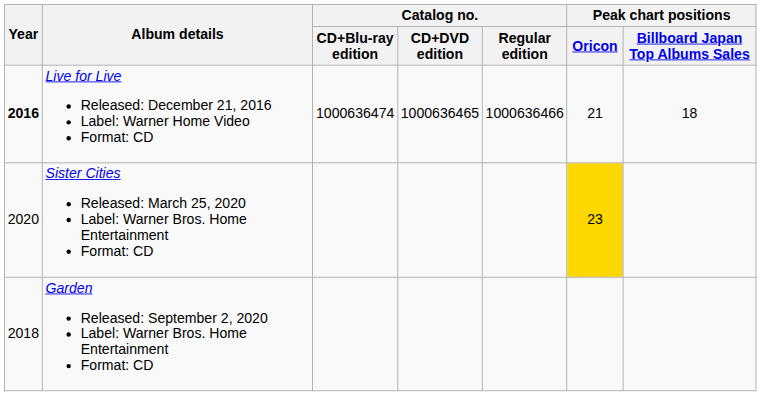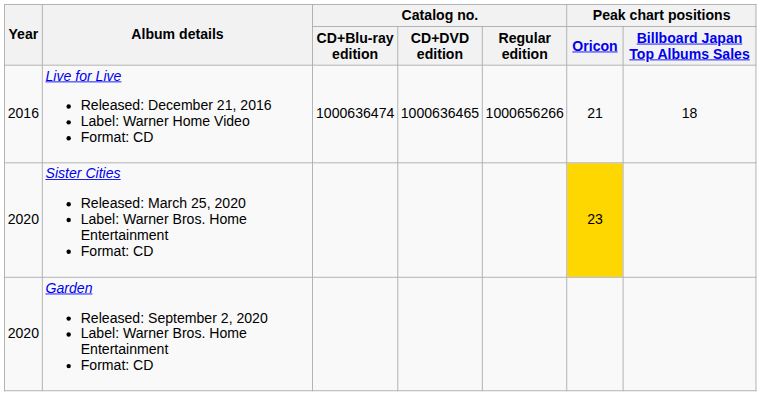row 3 | Year: bold -> normal
row 3 | Catalog no. / Regular edition: 1000636466 -> 1000656266
row 5 | Year: 2018 -> 2020
